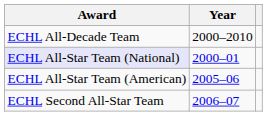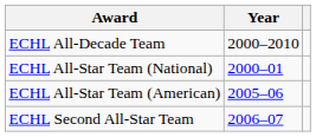row 3 | Award: lavender background -> no background
